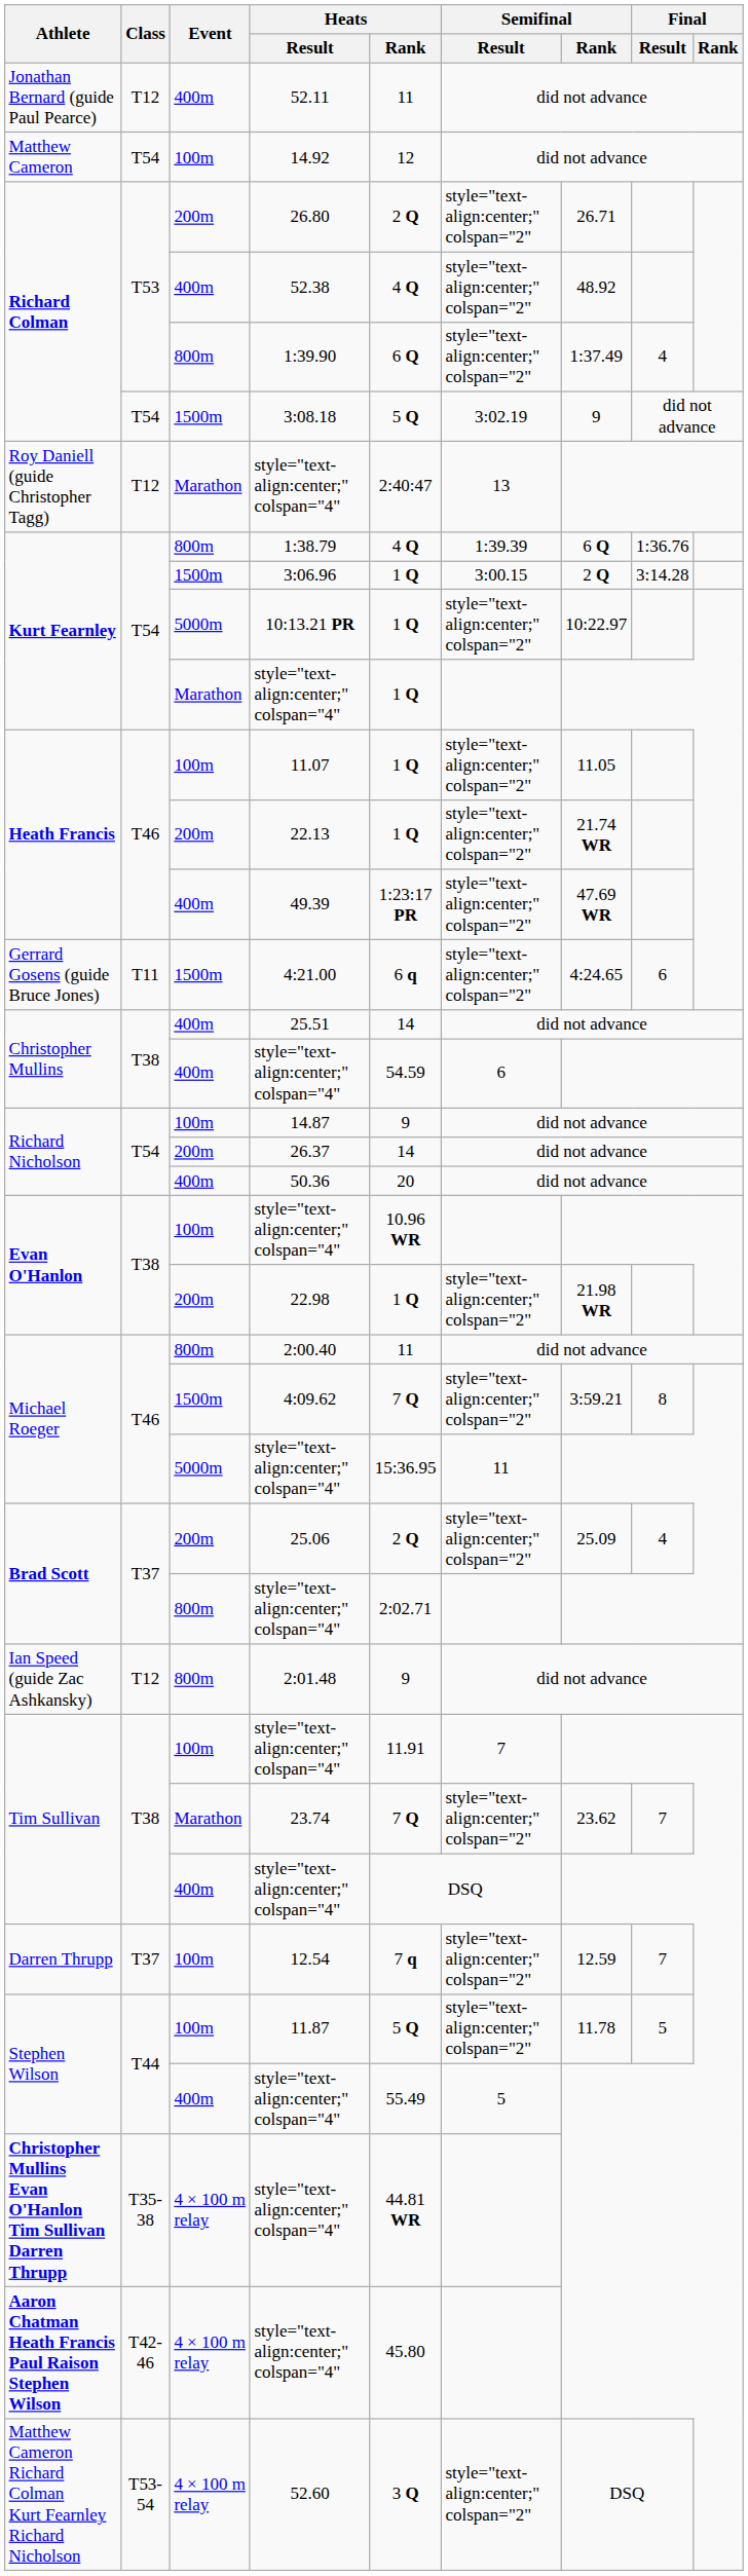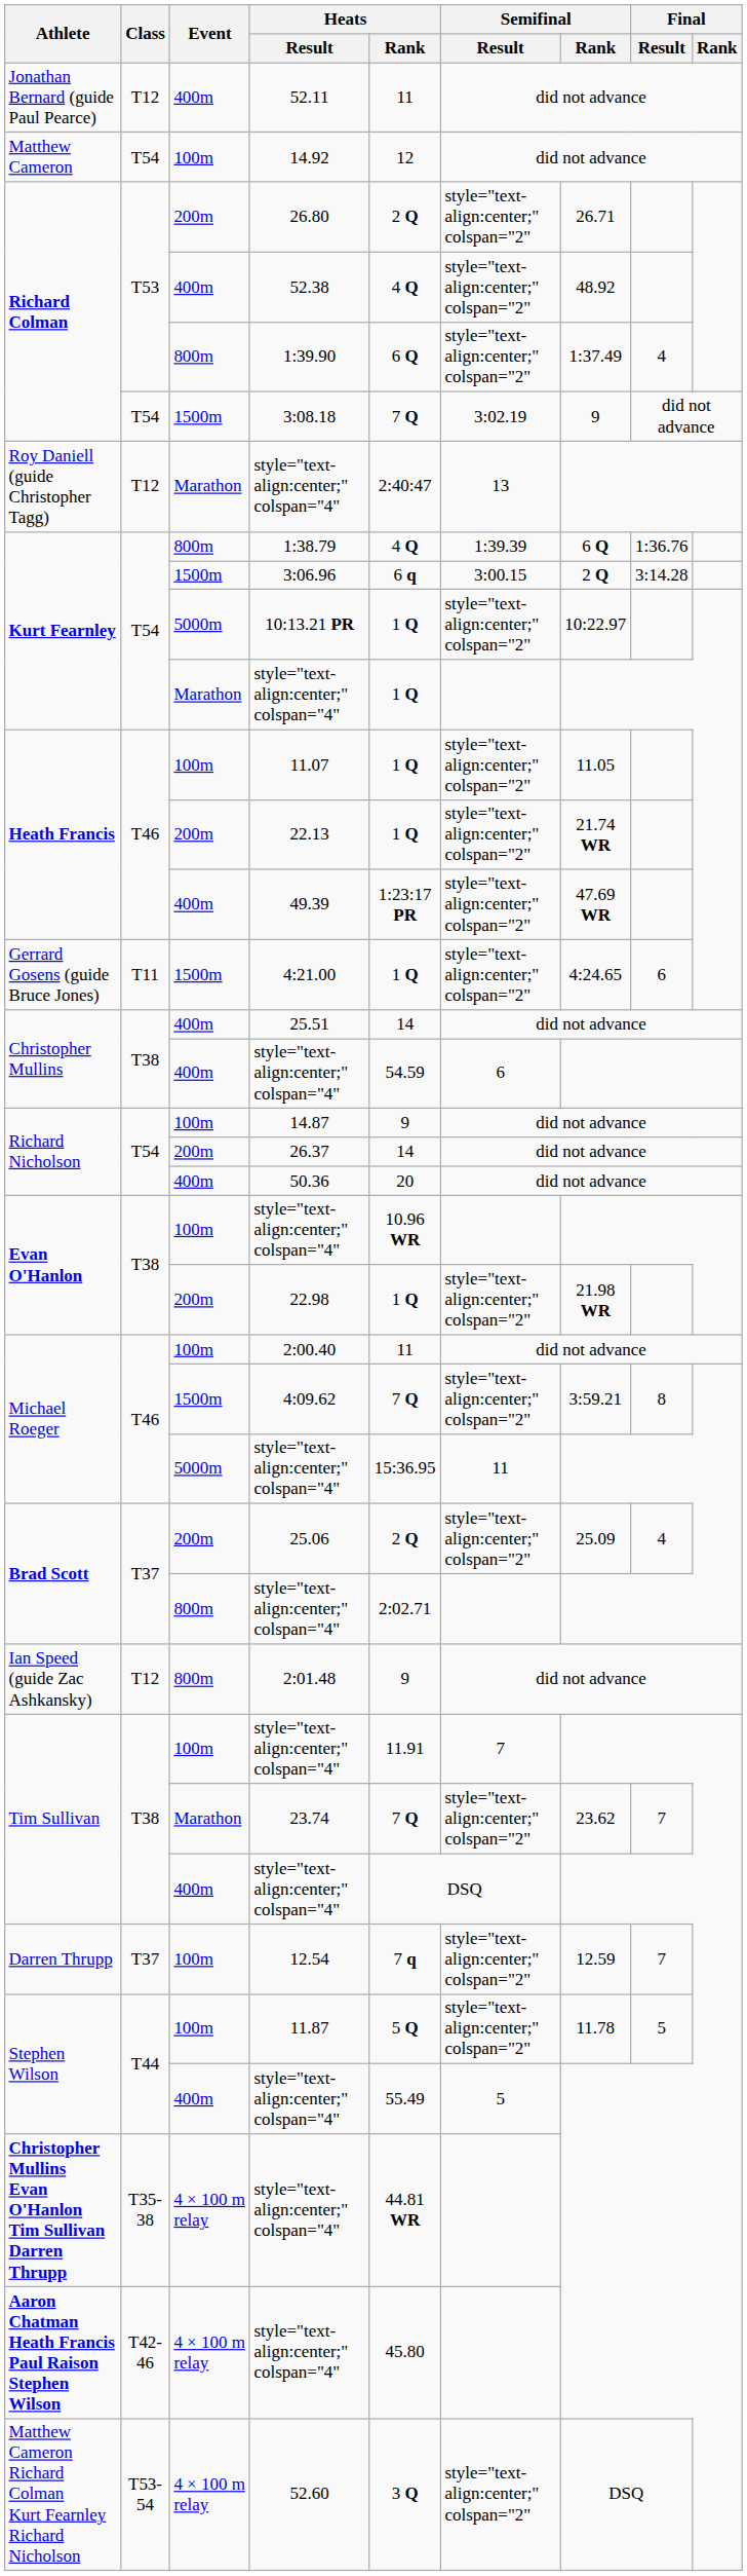3:08.18 | Heats / Rank: 5 Q -> 7 Q
3:06.96 | Heats / Rank: 1 Q -> 6 q
4:21.00 | Heats / Rank: 6 q -> 1 Q
2:00.40 | Event: 800m -> 100m
